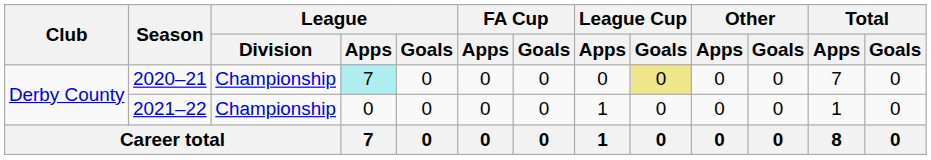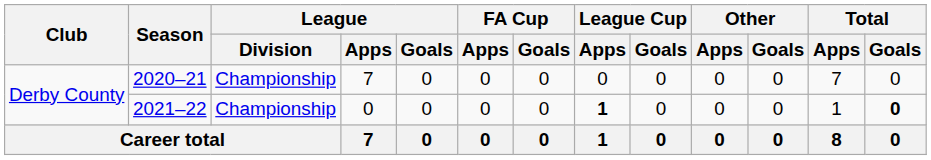2020–21 | League / Apps: paleturquoise background -> no background
2020–21 | League Cup / Goals: khaki background -> no background
2021–22 | League Cup / Apps: normal -> bold
2021–22 | Total / Goals: normal -> bold
